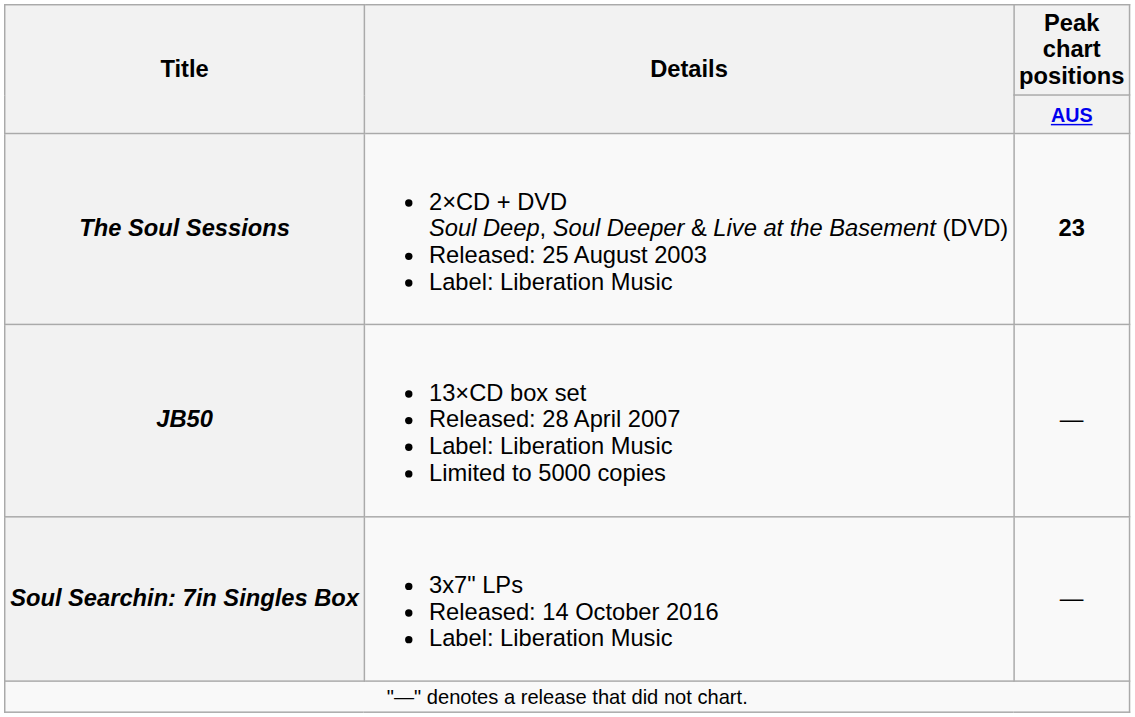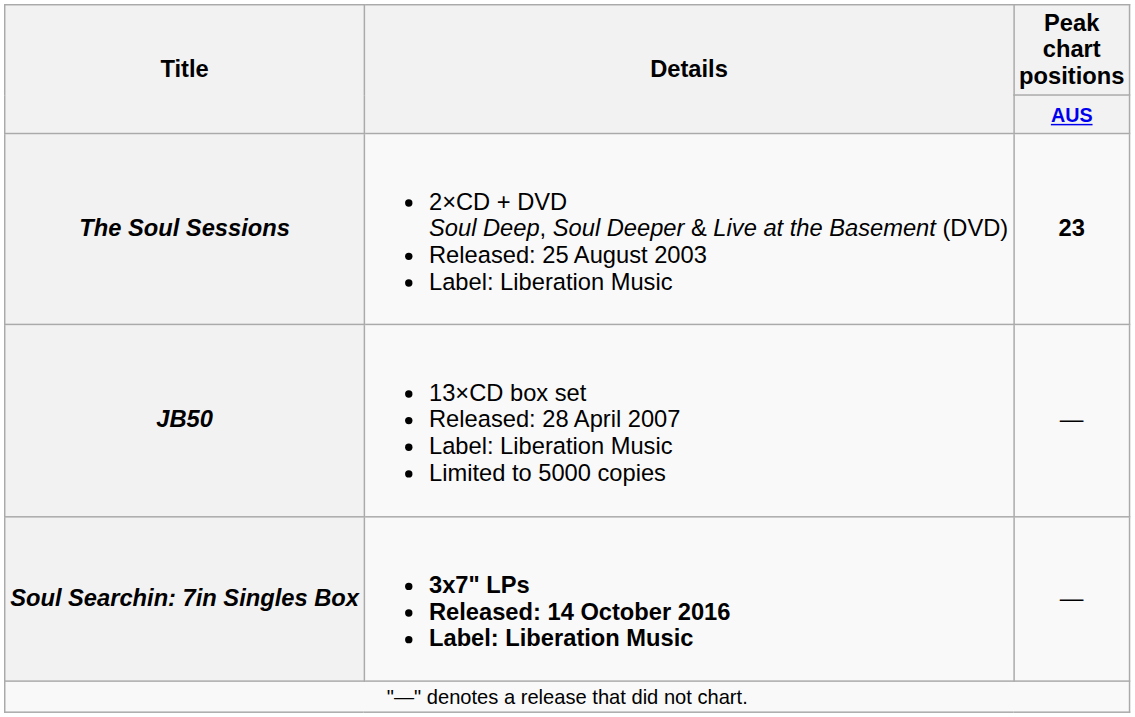Soul Searchin: 7in Singles Box | Details: normal -> bold
